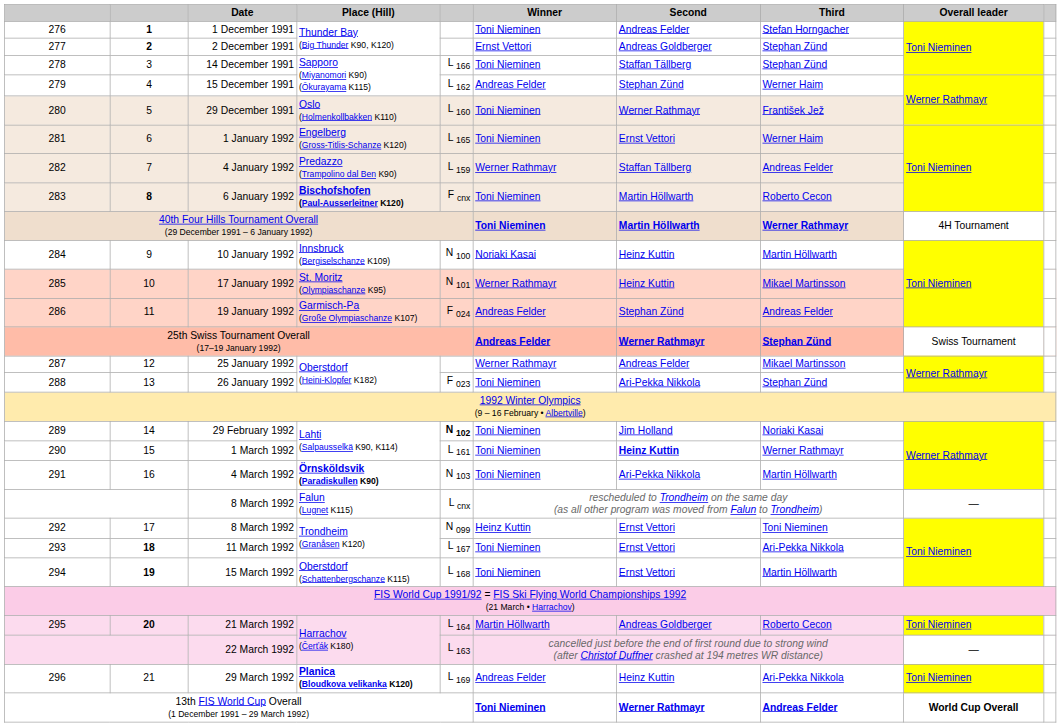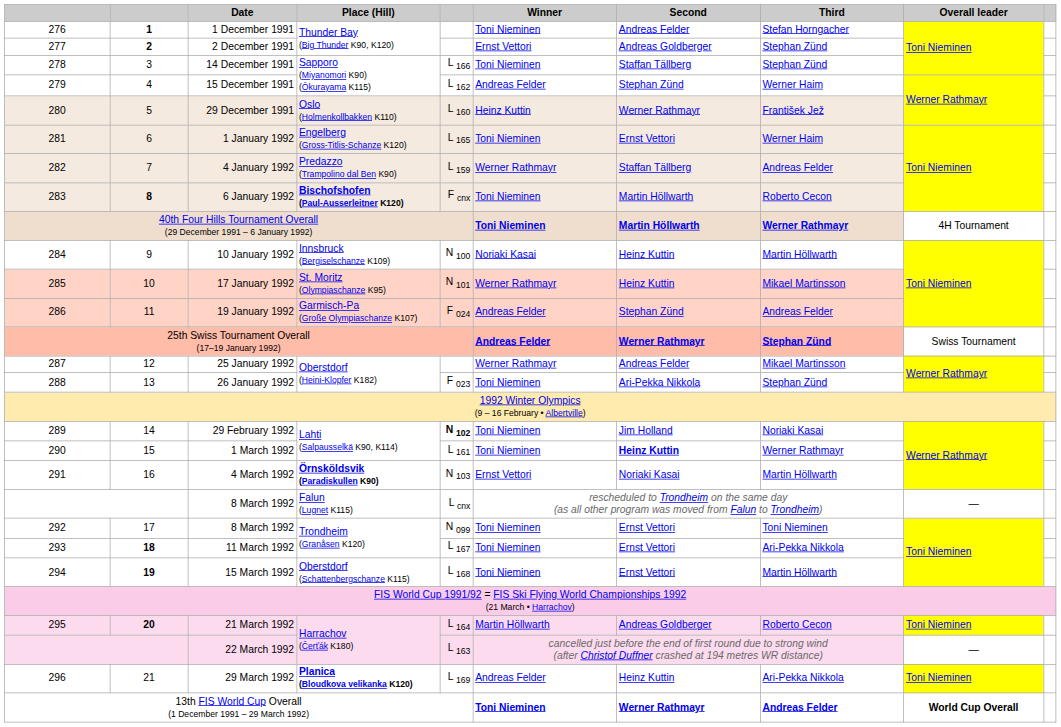29 December 1991 | Winner: Toni Nieminen -> Heinz Kuttin
4 March 1992 | Winner: Toni Nieminen -> Ernst Vettori
4 March 1992 | Second: Ari-Pekka Nikkola -> Noriaki Kasai
292 / 8 March 1992 | Winner: Heinz Kuttin -> Toni Nieminen
